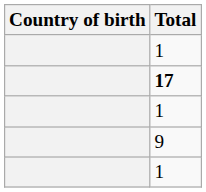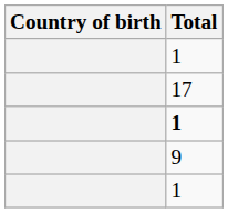row 3 | Total: bold -> normal
row 4 | Total: normal -> bold
